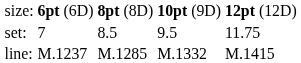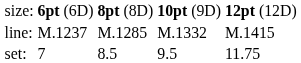rows swapped: set: <-> line:
